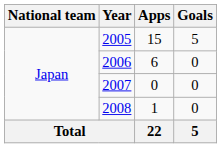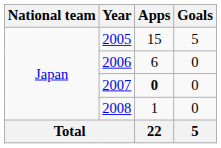2007 | Apps: normal -> bold
